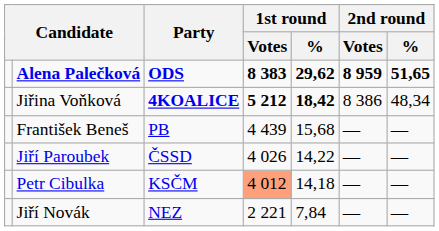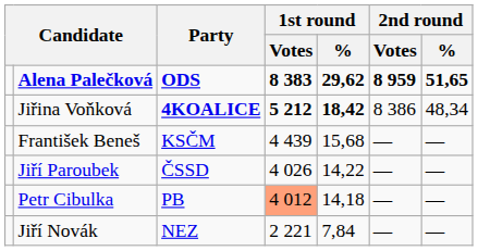František Beneš | Party: PB -> KSČM
Petr Cibulka | Party: KSČM -> PB
